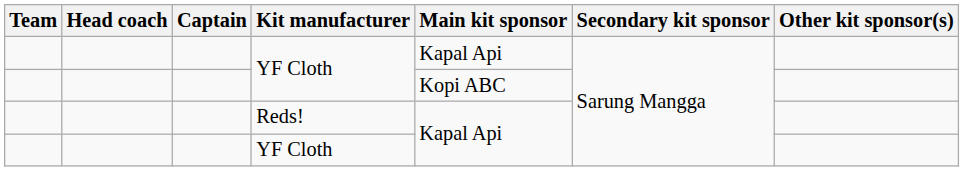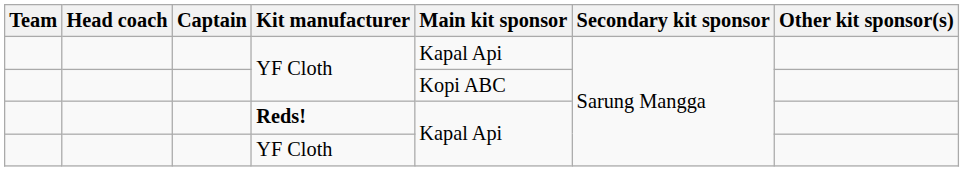Reds! | Kit manufacturer: normal -> bold
